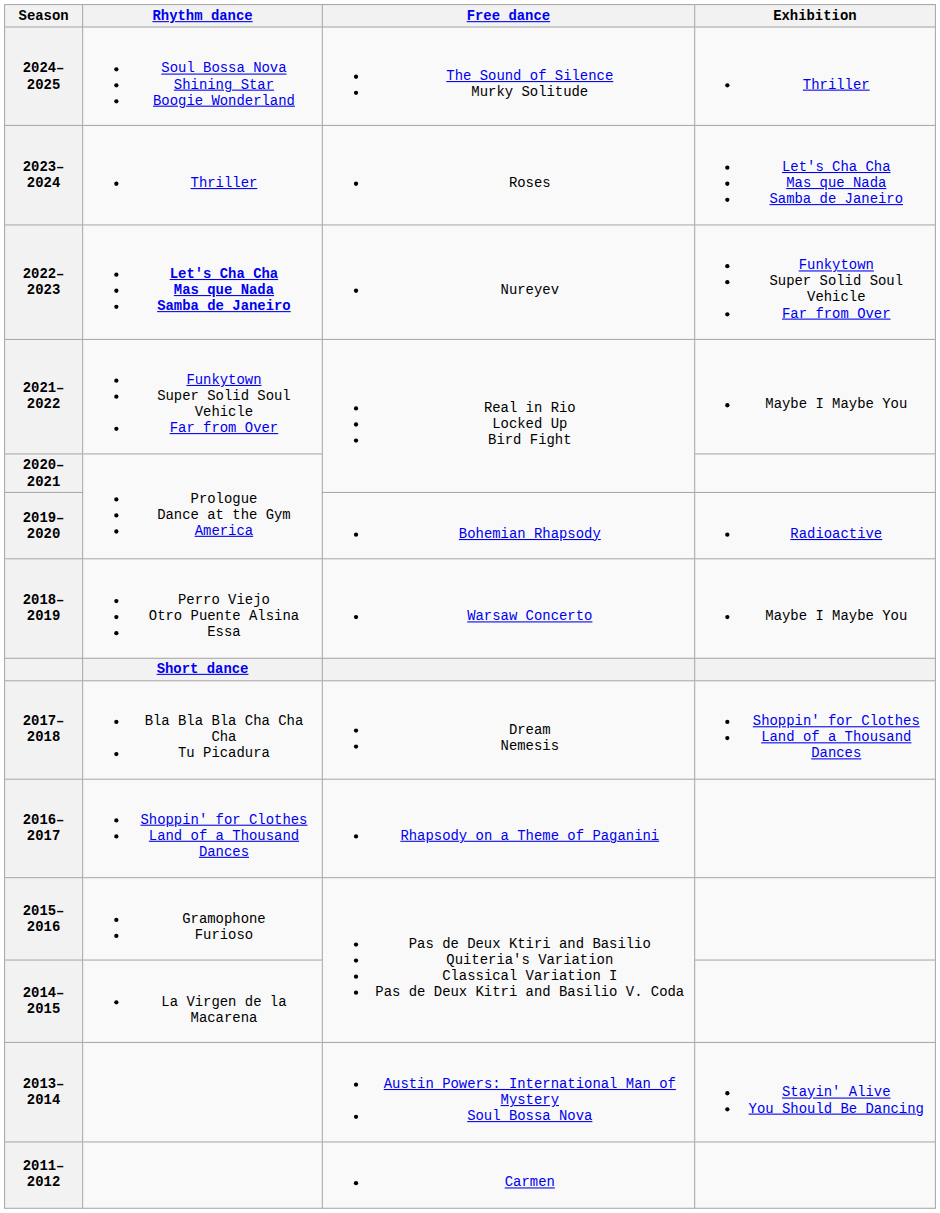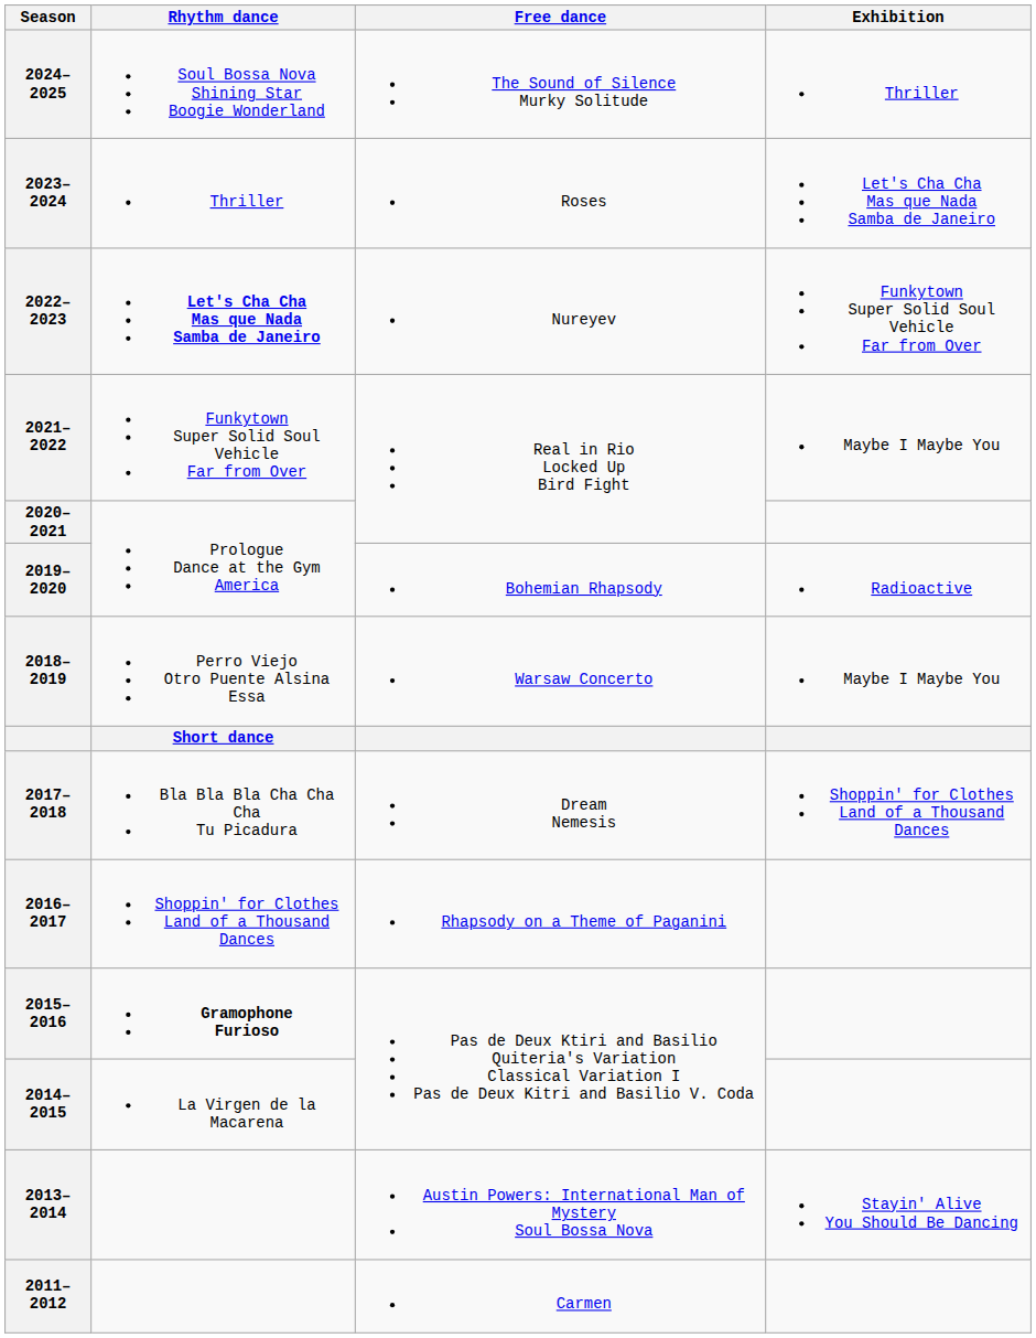2015–2016 | Rhythm dance: normal -> bold
